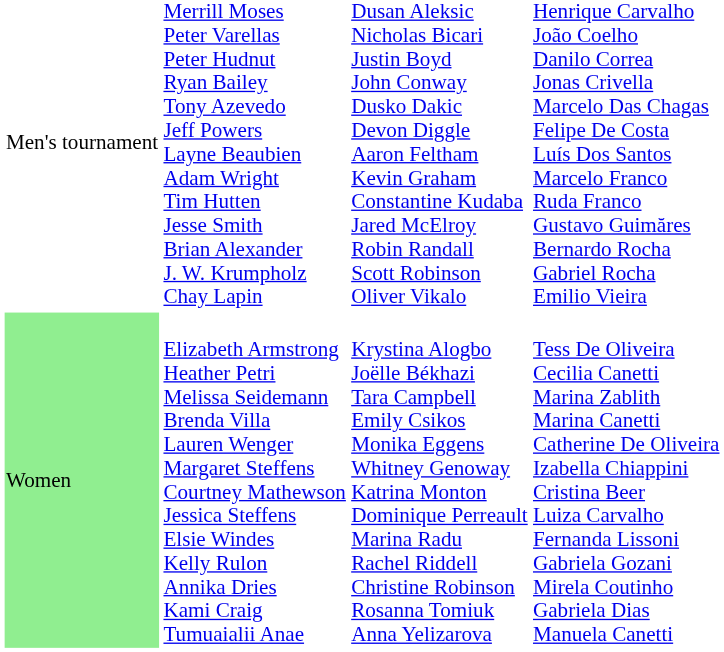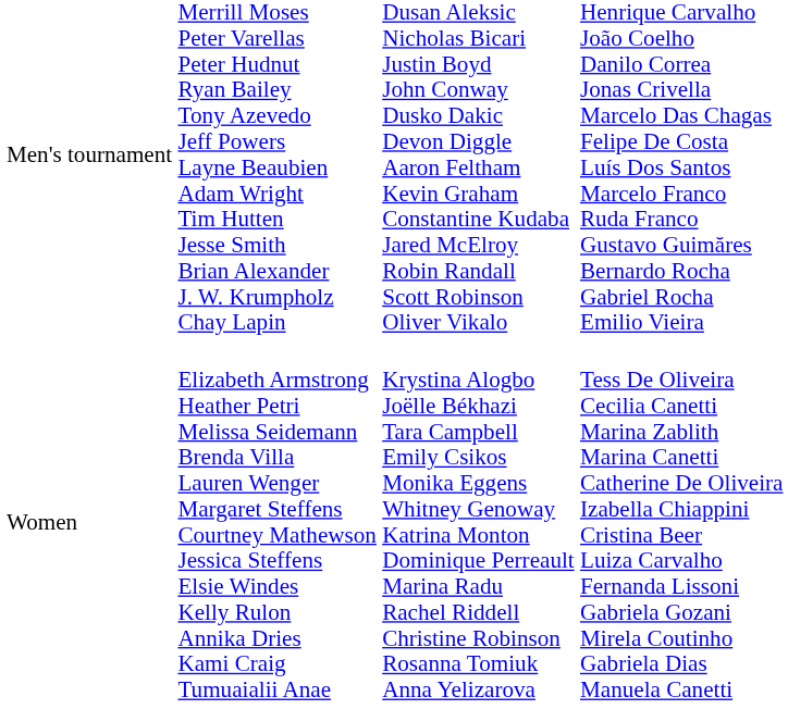Women | column 1: lightgreen background -> no background
